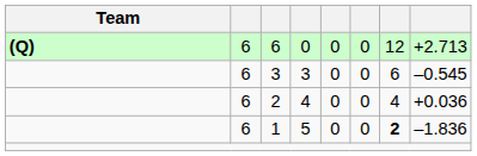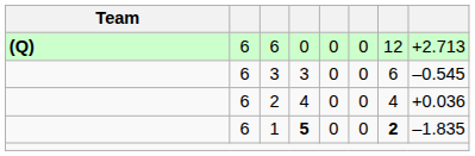1 | column 4: normal -> bold
1 | column 8: –1.836 -> –1.835
